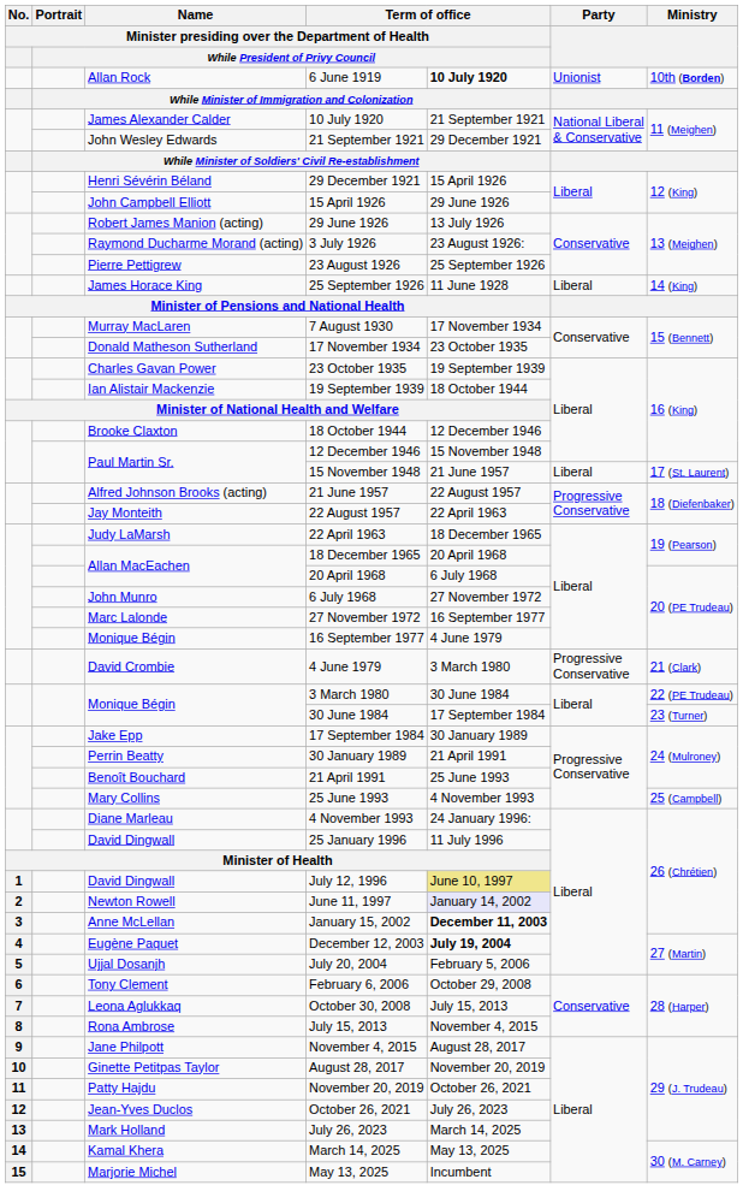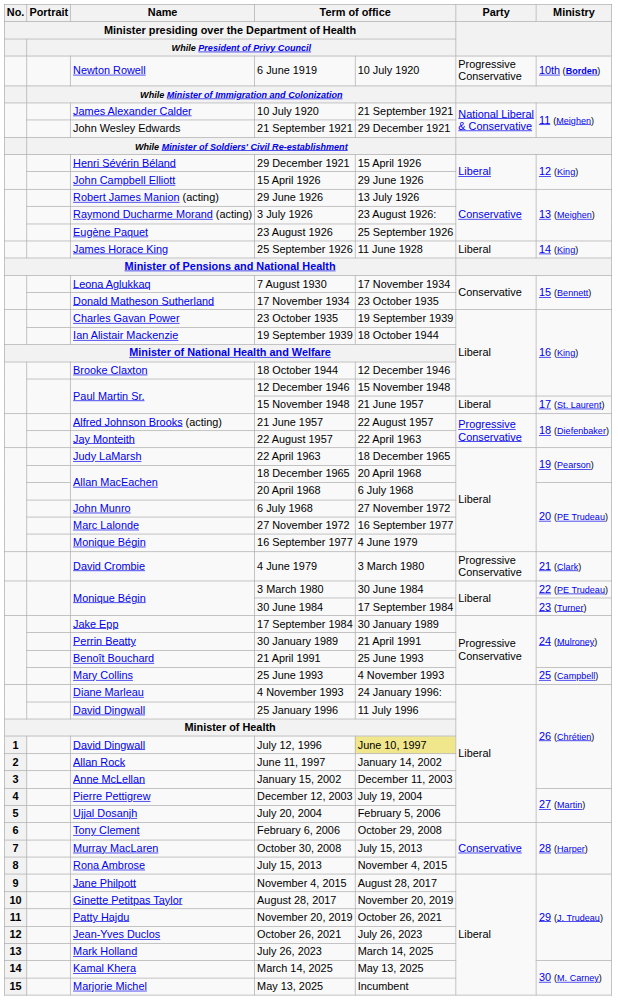6 June 1919 | column 3: Allan Rock -> Newton Rowell
6 June 1919 | column 5: bold -> normal
6 June 1919 | Party: Unionist -> Progressive Conservative
23 August 1926 | column 3: Pierre Pettigrew -> Eugène Paquet
7 August 1930 | column 3: Murray MacLaren -> Leona Aglukkaq
June 11, 1997 | column 3: Newton Rowell -> Allan Rock
June 11, 1997 | column 5: lavender background -> no background
January 15, 2002 | column 5: bold -> normal
December 12, 2003 | column 3: Eugène Paquet -> Pierre Pettigrew
December 12, 2003 | column 5: bold -> normal
October 30, 2008 | column 3: Leona Aglukkaq -> Murray MacLaren
